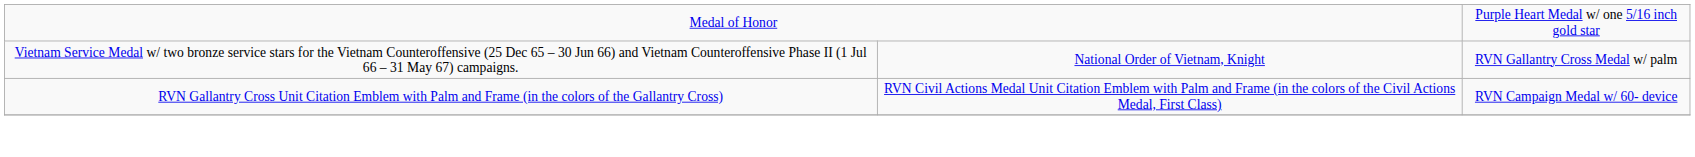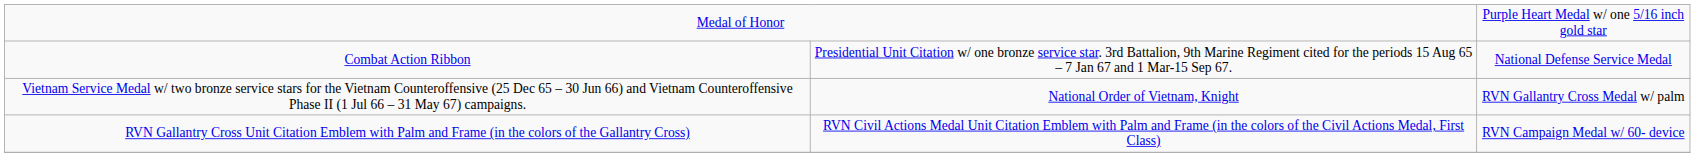+ row: Combat Action Ribbon | Presidential Unit Citation w/ one bronze service star. 3rd Battalion, 9th Marine Regiment cited for the periods 15 Aug 65 – 7 Jan 67 and 1 Mar-15 Sep 67. | National Defense Service Medal
